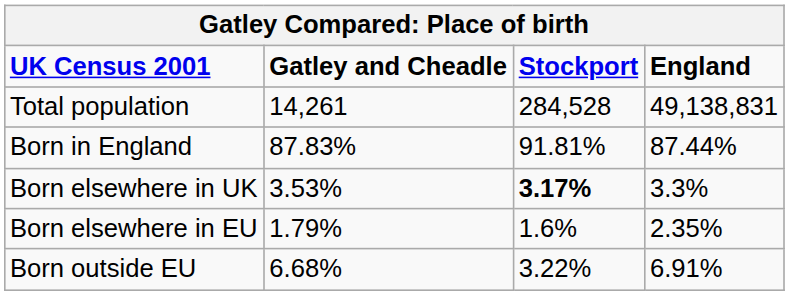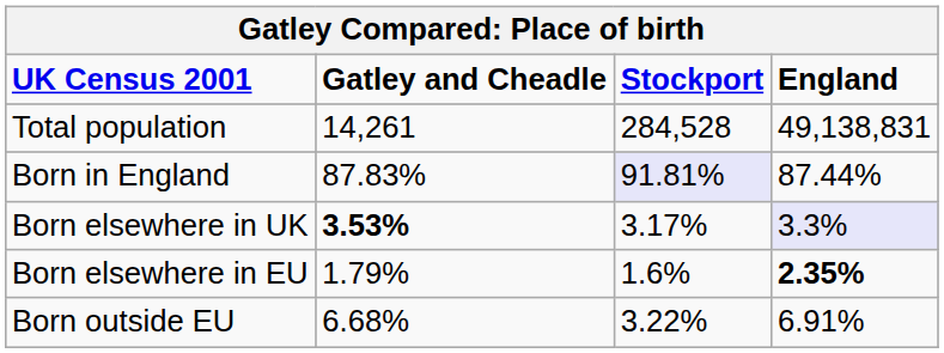Born in England | Stockport: no background -> lavender background
Born elsewhere in UK | Gatley and Cheadle: normal -> bold
Born elsewhere in UK | Stockport: bold -> normal
Born elsewhere in UK | England: no background -> lavender background
Born elsewhere in EU | England: normal -> bold
